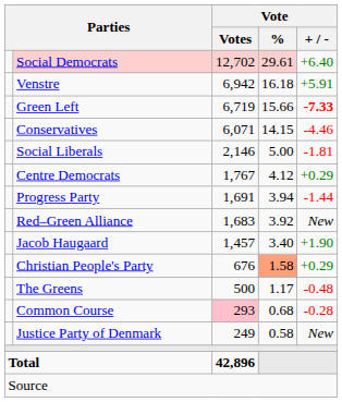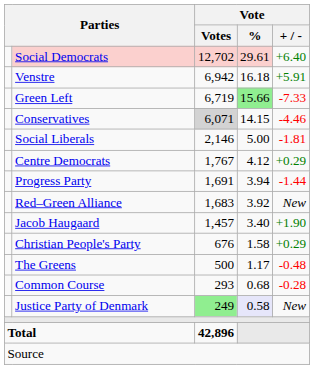Green Left | Vote / %: no background -> lightgreen background
Green Left | Vote / + / -: bold -> normal
Conservatives | Vote / Votes: no background -> lightgrey background
Christian People's Party | Vote / %: lightsalmon background -> no background
Common Course | Vote / Votes: pink background -> no background
Justice Party of Denmark | Vote / Votes: no background -> lightgreen background
Justice Party of Denmark | Vote / %: no background -> lavender background
